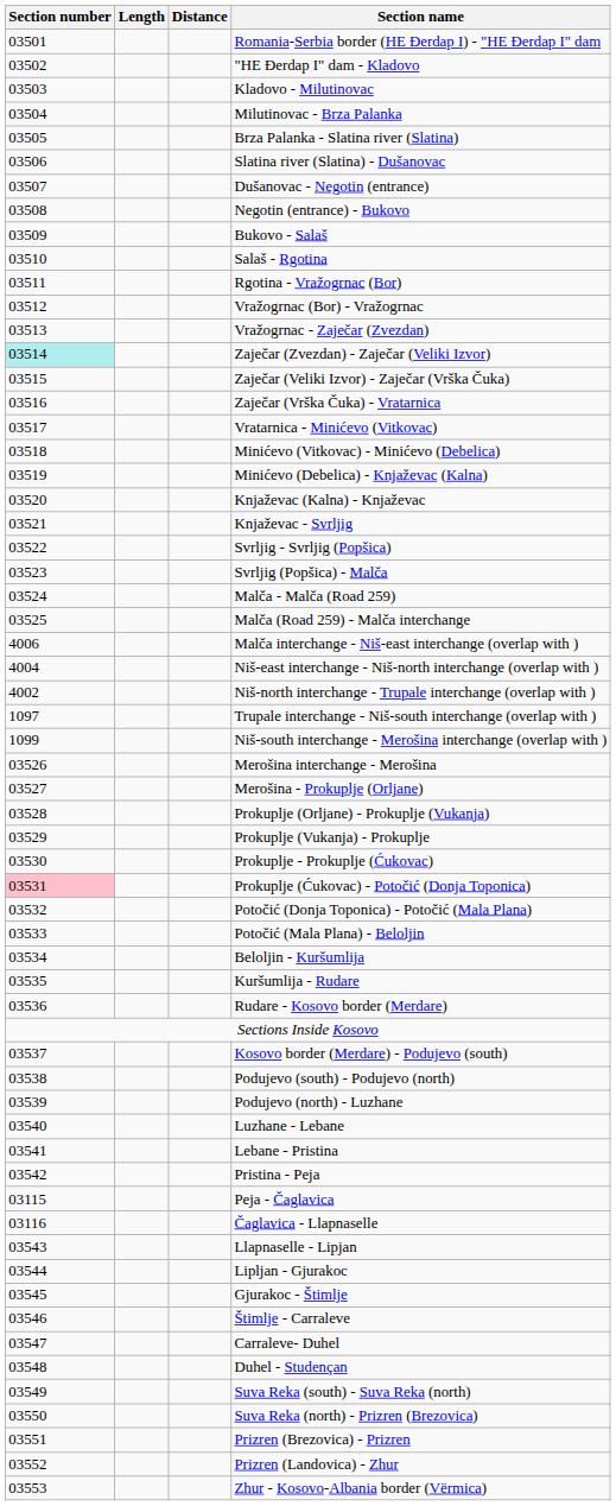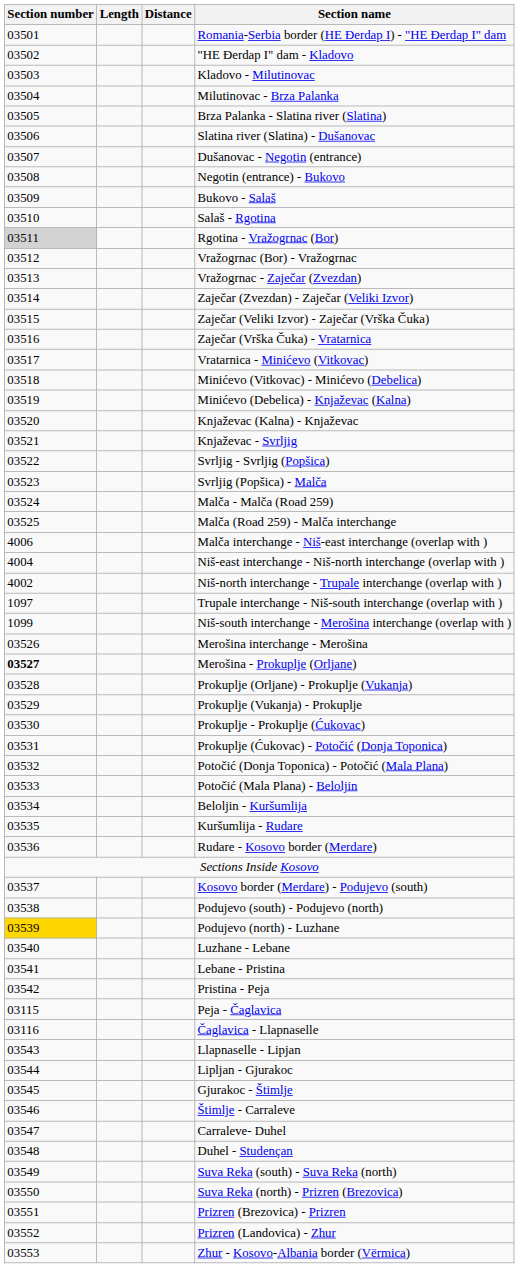Rgotina - Vražogrnac (Bor) | Section number: no background -> lightgrey background
Zaječar (Zvezdan) - Zaječar (Veliki Izvor) | Section number: paleturquoise background -> no background
Merošina - Prokuplje (Orljane) | Section number: normal -> bold
Prokuplje (Ćukovac) - Potočić (Donja Toponica) | Section number: pink background -> no background
Podujevo (north) - Luzhane | Section number: no background -> gold background
